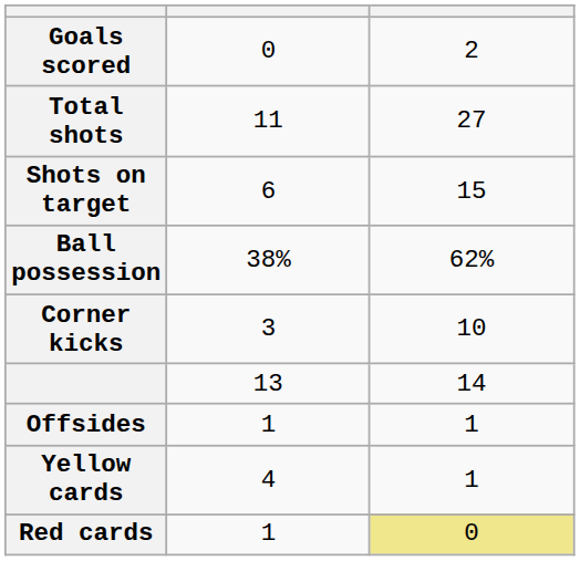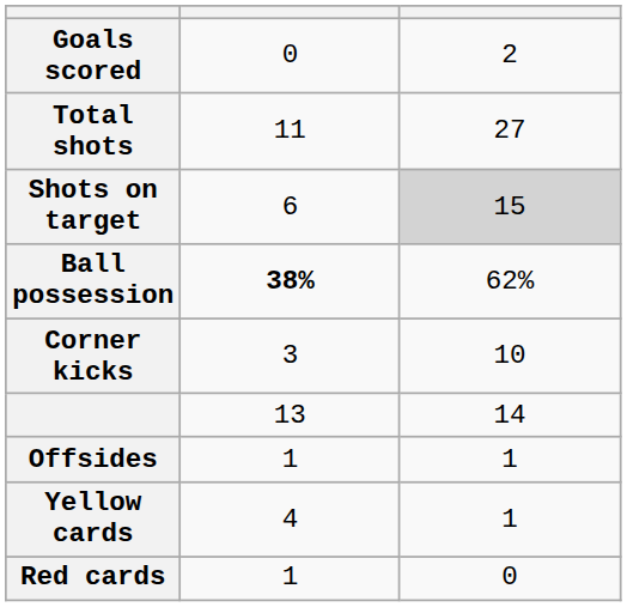Shots on target | column 3: no background -> lightgrey background
Ball possession | column 2: normal -> bold
Red cards | column 3: khaki background -> no background
